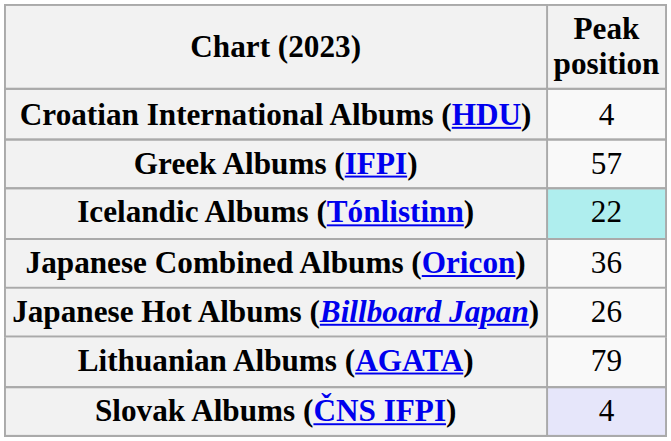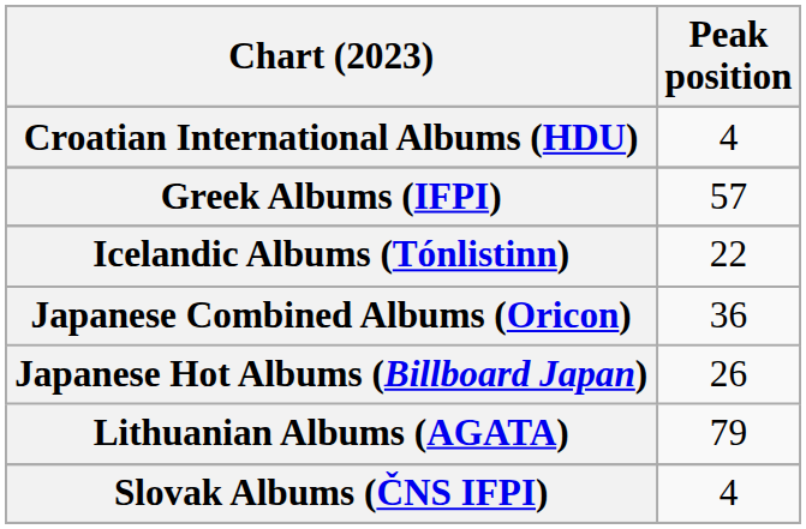Icelandic Albums (Tónlistinn) | Peak position: paleturquoise background -> no background
Slovak Albums (ČNS IFPI) | Peak position: lavender background -> no background
